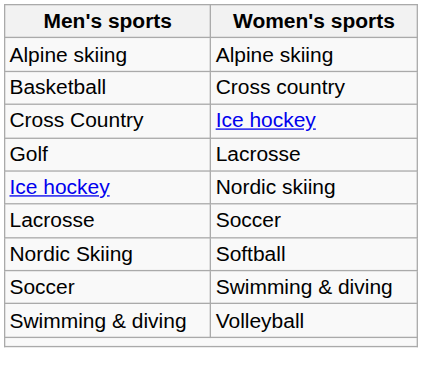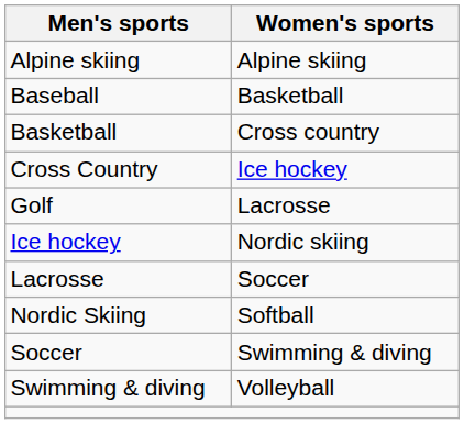+ row: Baseball | Basketball
